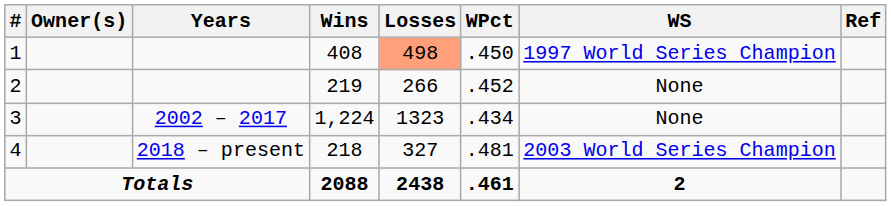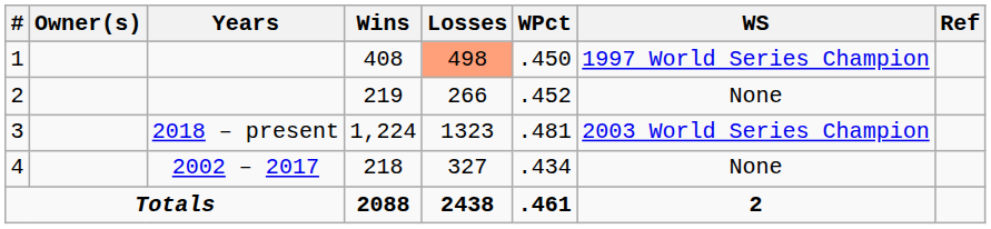3 | Years: 2002 – 2017 -> 2018 – present
3 | WPct: .434 -> .481
3 | WS: None -> 2003 World Series Champion
4 | Years: 2018 – present -> 2002 – 2017
4 | WPct: .481 -> .434
4 | WS: 2003 World Series Champion -> None
